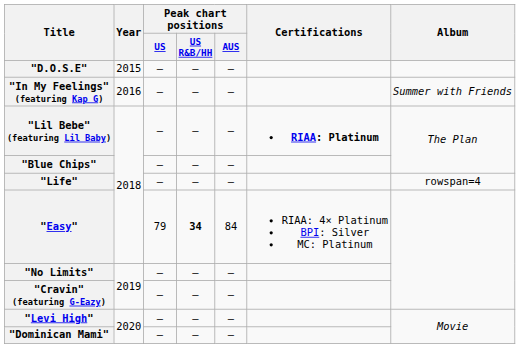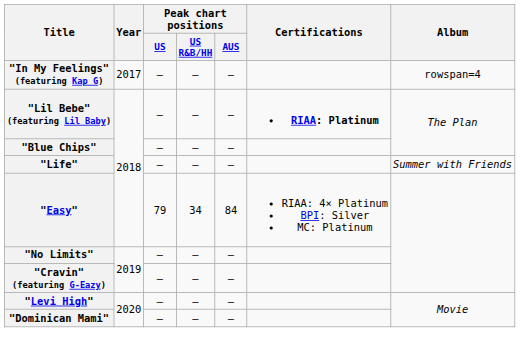- row: "D.O.S.E" | 2015 | — | — | —
"In My Feelings" (featuring Kap G) | Year: 2016 -> 2017
"In My Feelings" (featuring Kap G) | Album: Summer with Friends -> rowspan=4
"Life" | Album: rowspan=4 -> Summer with Friends
"Easy" | Peak chart positions / US R&B/HH: bold -> normal
